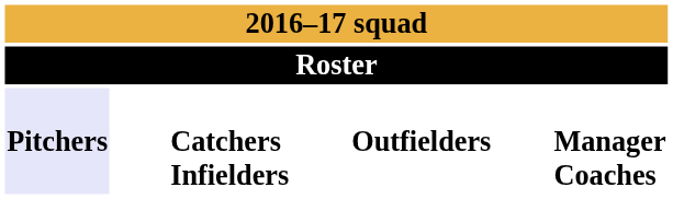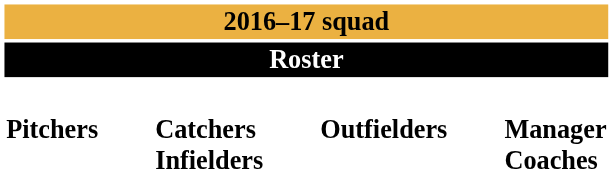Pitchers | column 1: lavender background -> no background
